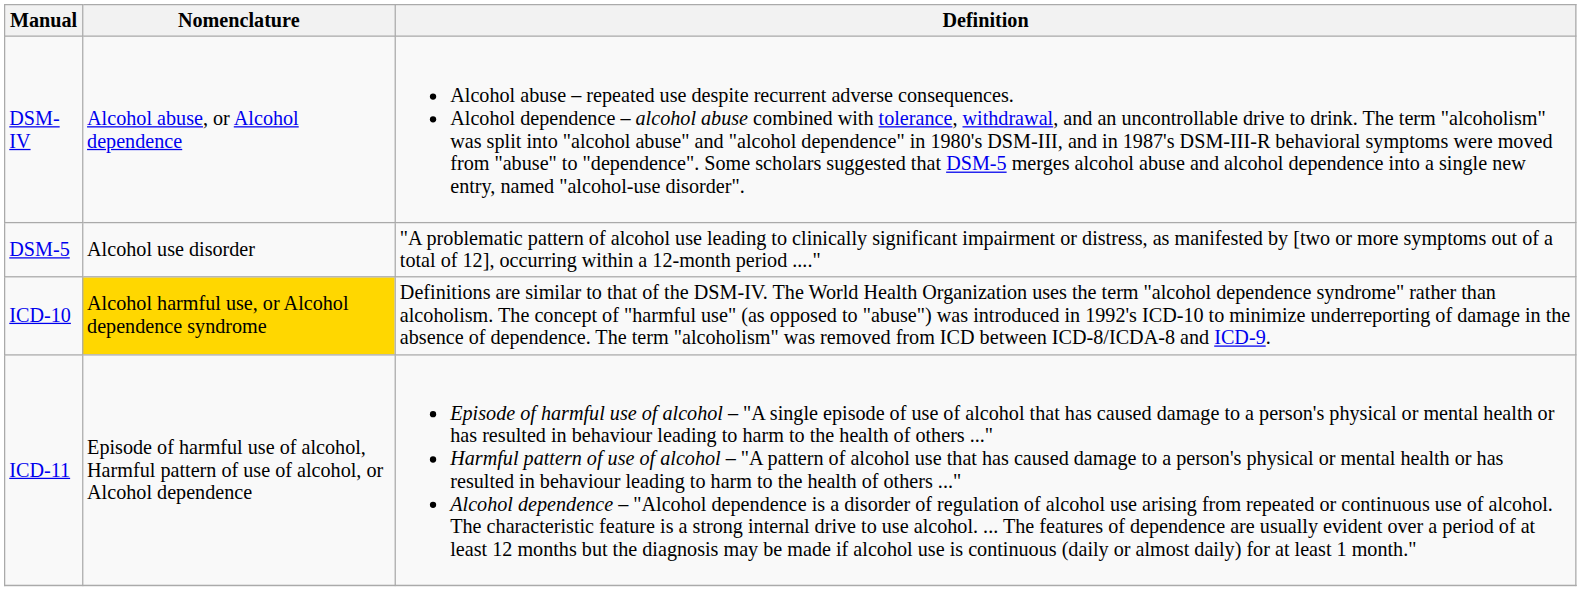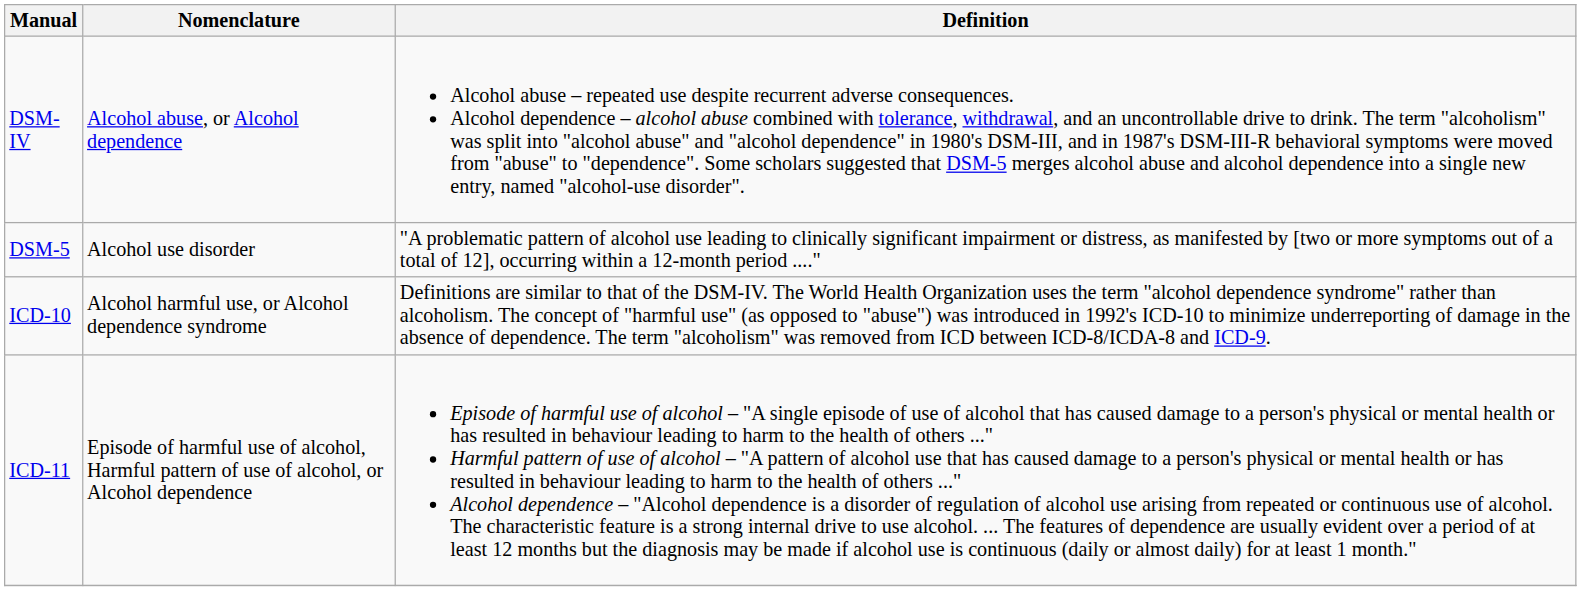ICD-10 | Nomenclature: gold background -> no background
